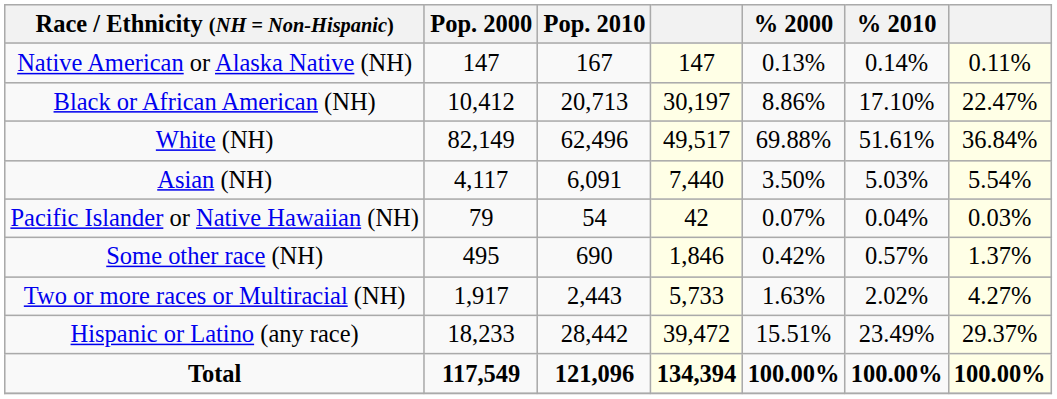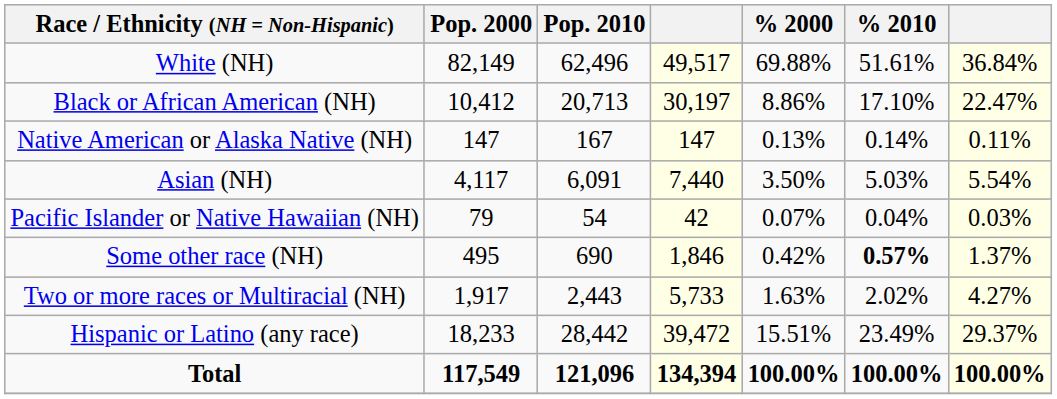rows swapped: White (NH) <-> Native American or Alaska Native (NH)
Some other race (NH) | % 2010: normal -> bold
